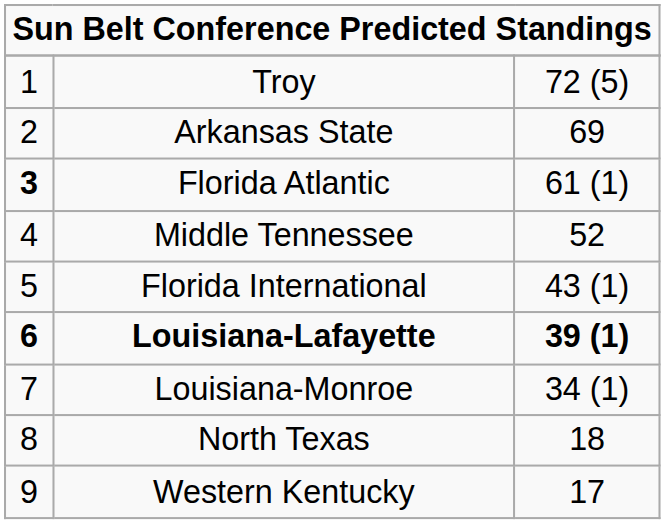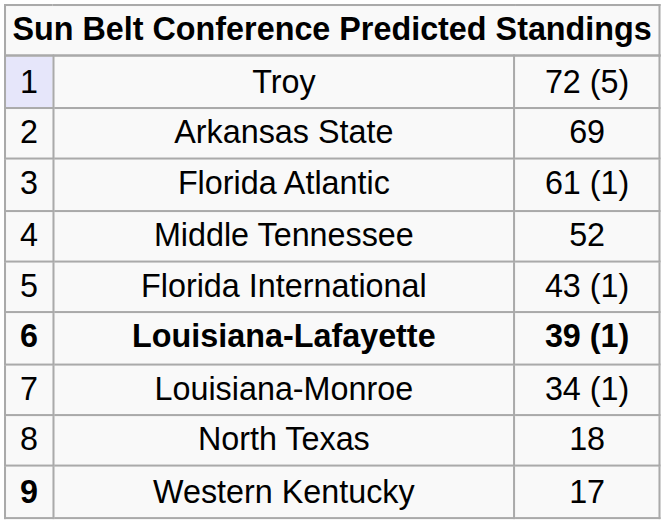Troy | column 1: no background -> lavender background
Florida Atlantic | column 1: bold -> normal
Western Kentucky | column 1: normal -> bold
